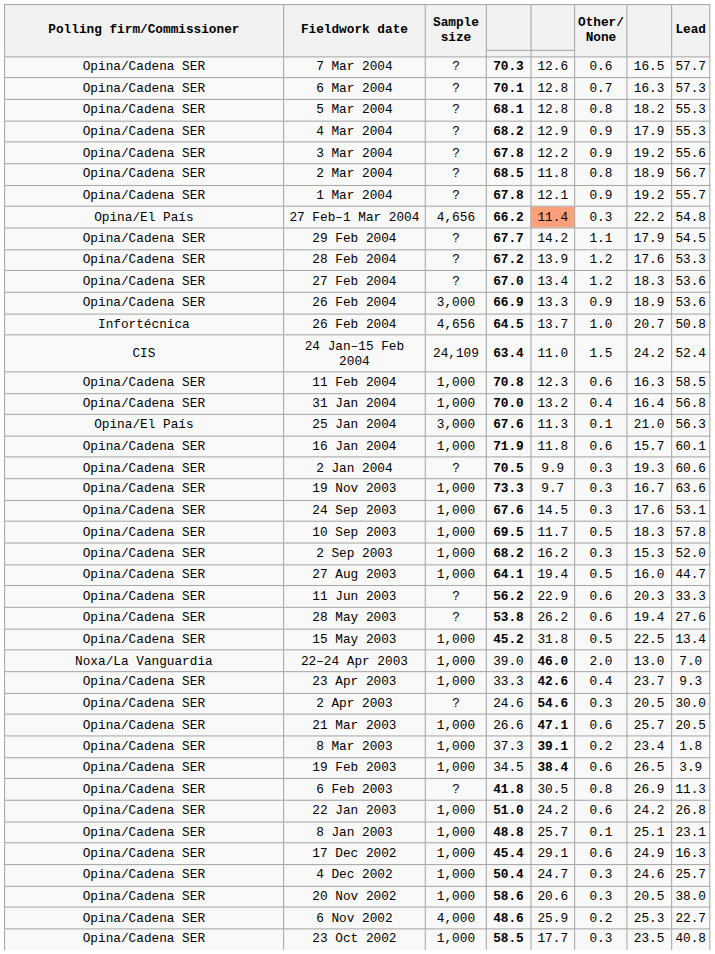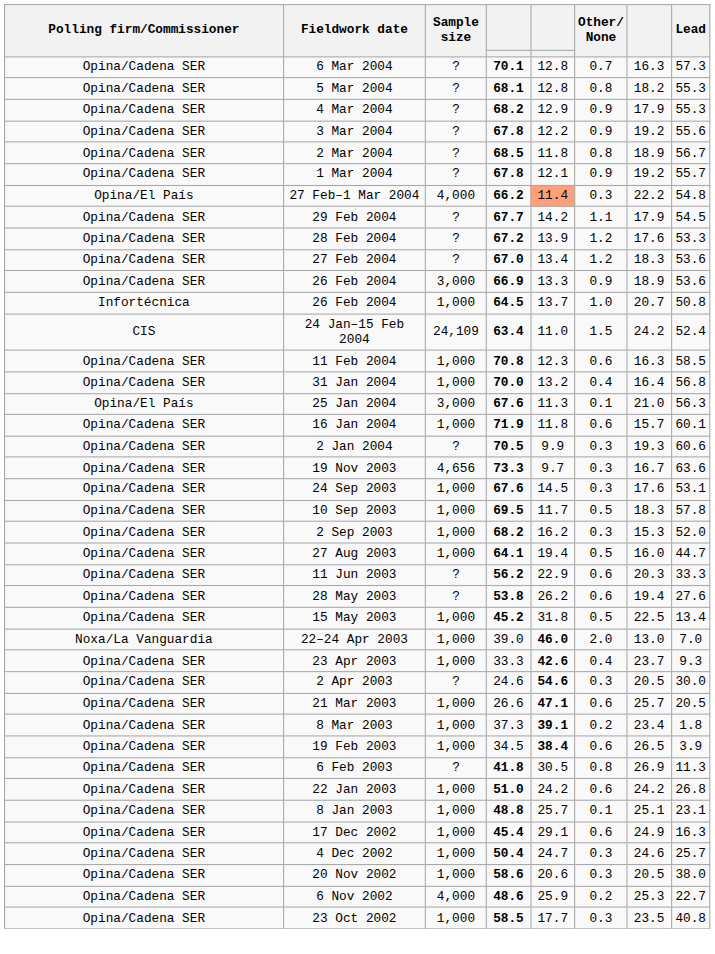- row: Opina/Cadena SER | 7 Mar 2004 | ? | 70.3 | 12.6 | 0.6 | 16.5 | 57.7
27 Feb–1 Mar 2004 | Sample size: 4,656 -> 4,000
26 Feb 2004 / 64.5 | Sample size: 4,656 -> 1,000
19 Nov 2003 | Sample size: 1,000 -> 4,656
